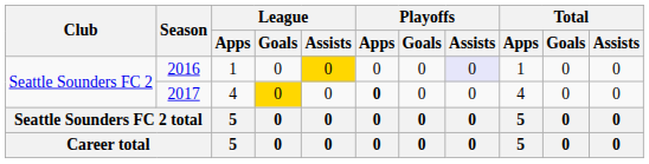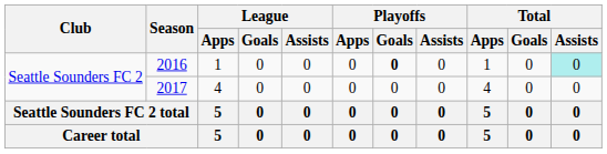2016 | League / Assists: gold background -> no background
2016 | Playoffs / Goals: normal -> bold
2016 | Playoffs / Assists: lavender background -> no background
2016 | Total / Assists: no background -> paleturquoise background
2017 | League / Goals: gold background -> no background
2017 | Playoffs / Apps: bold -> normal
